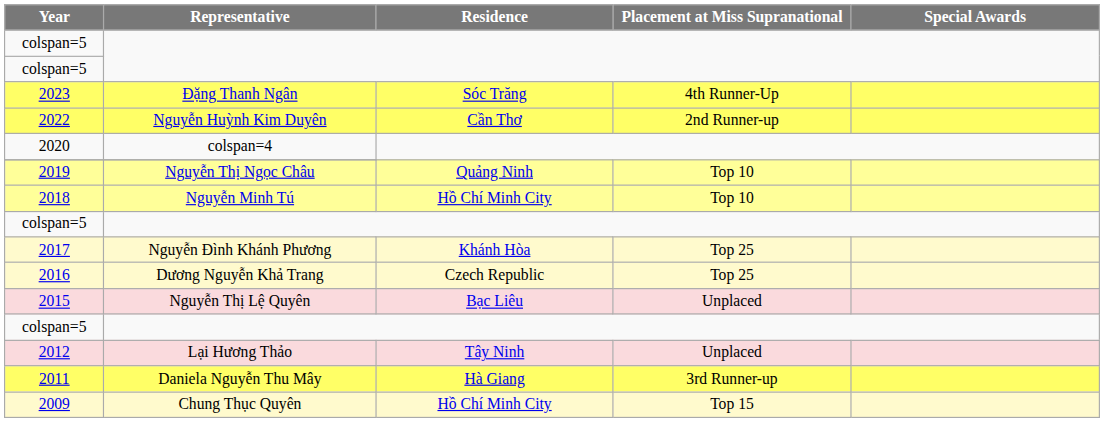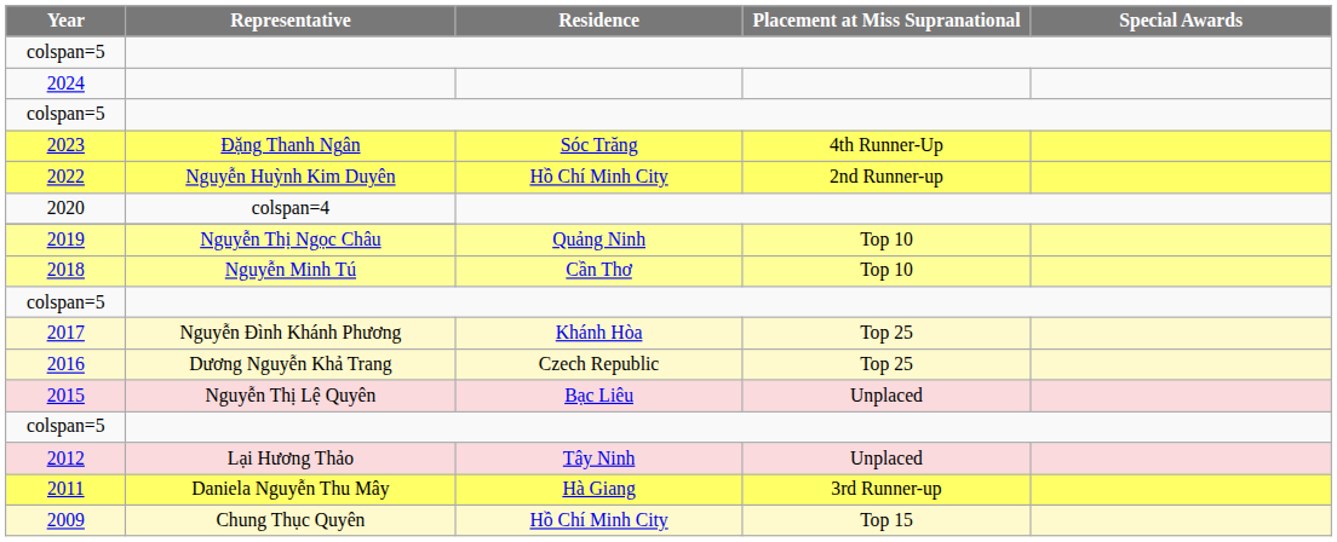+ row: 2024
2022 | Residence: Cần Thơ -> Hồ Chí Minh City
2018 | Residence: Hồ Chí Minh City -> Cần Thơ
